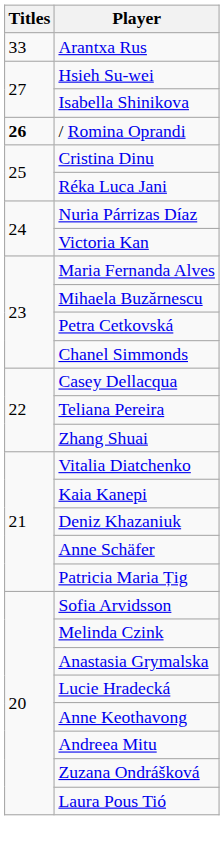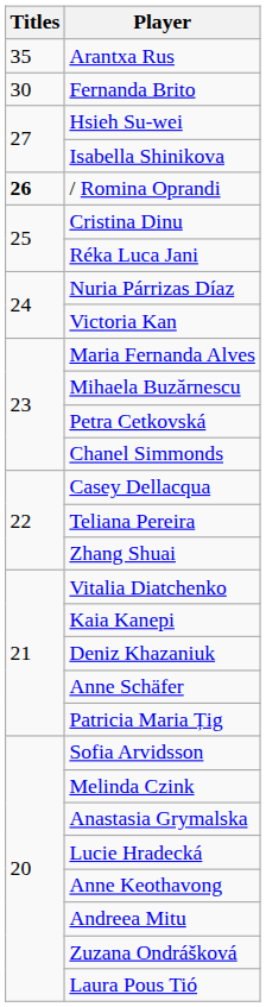Arantxa Rus | Titles: 33 -> 35
+ row: 30 | Fernanda Brito
